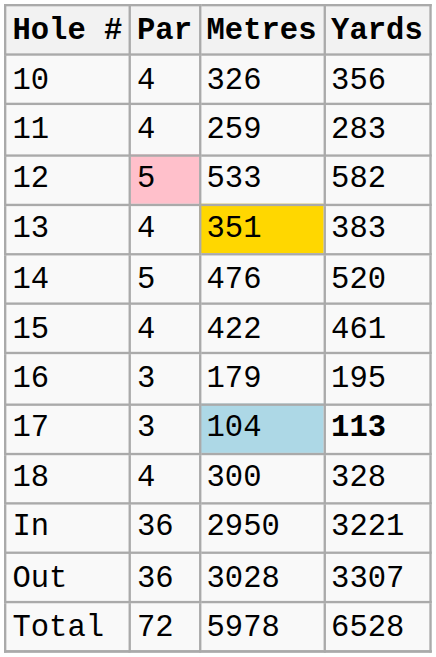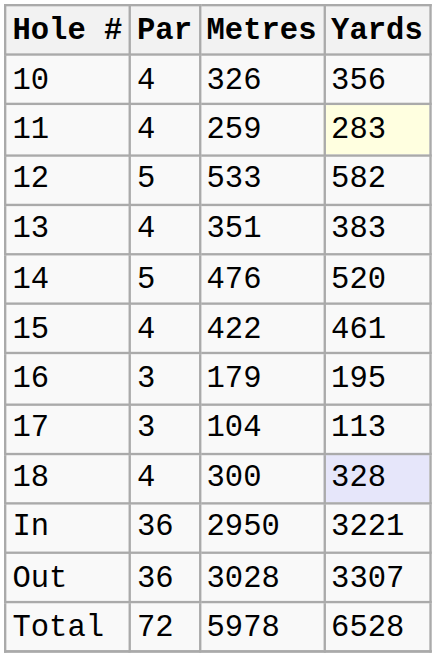11 | Yards: no background -> lightyellow background
12 | Par: pink background -> no background
13 | Metres: gold background -> no background
17 | Metres: lightblue background -> no background
17 | Yards: bold -> normal
18 | Yards: no background -> lavender background
